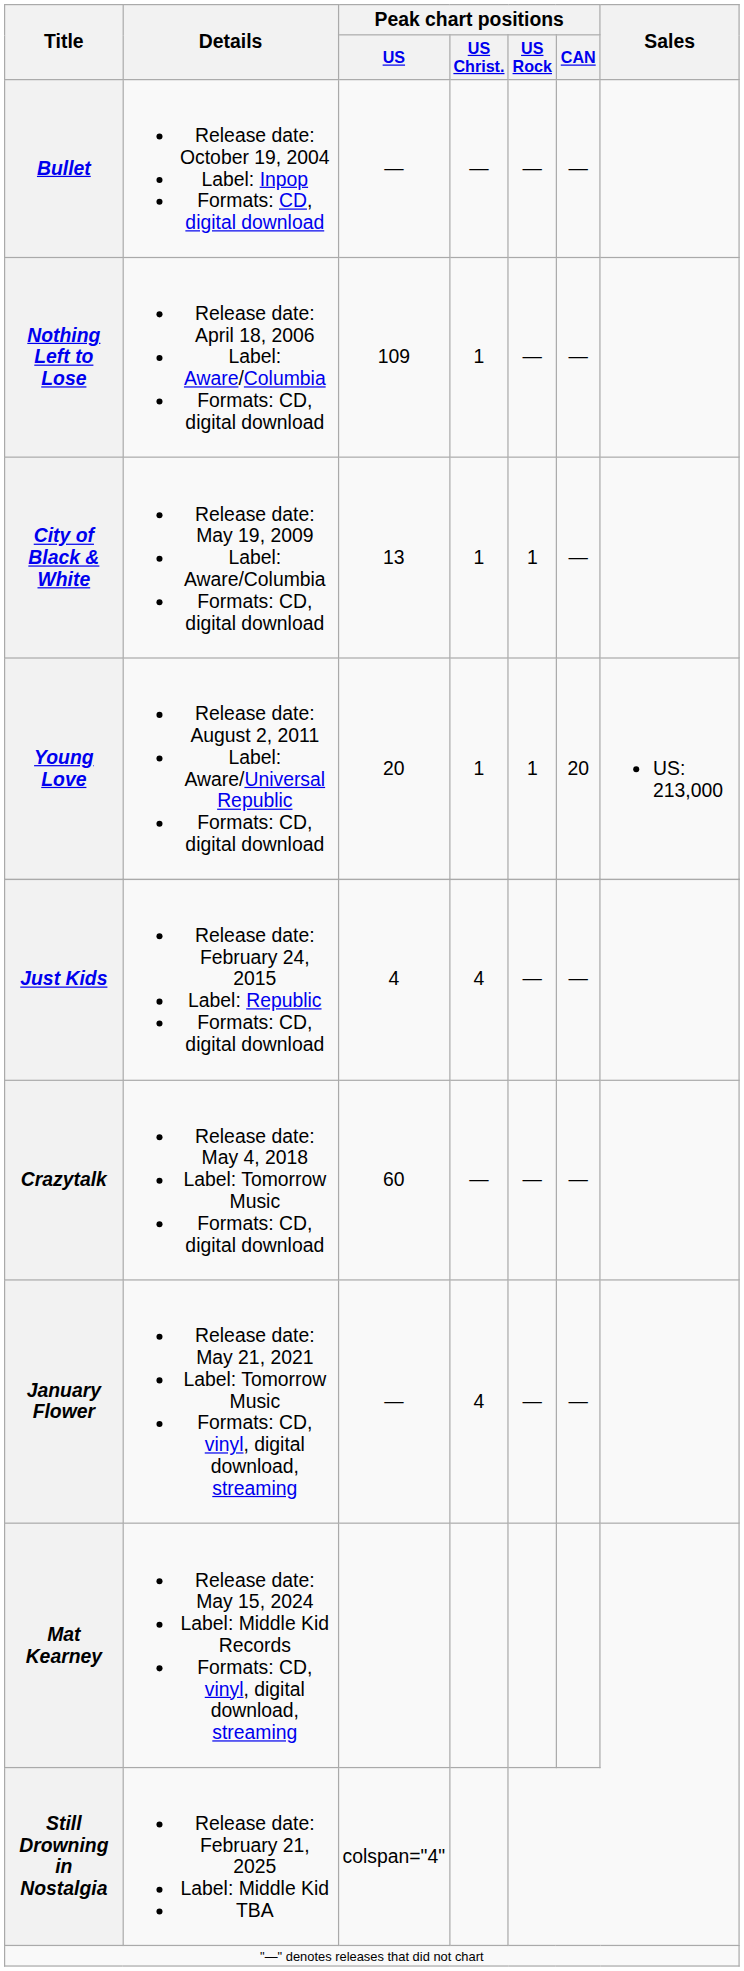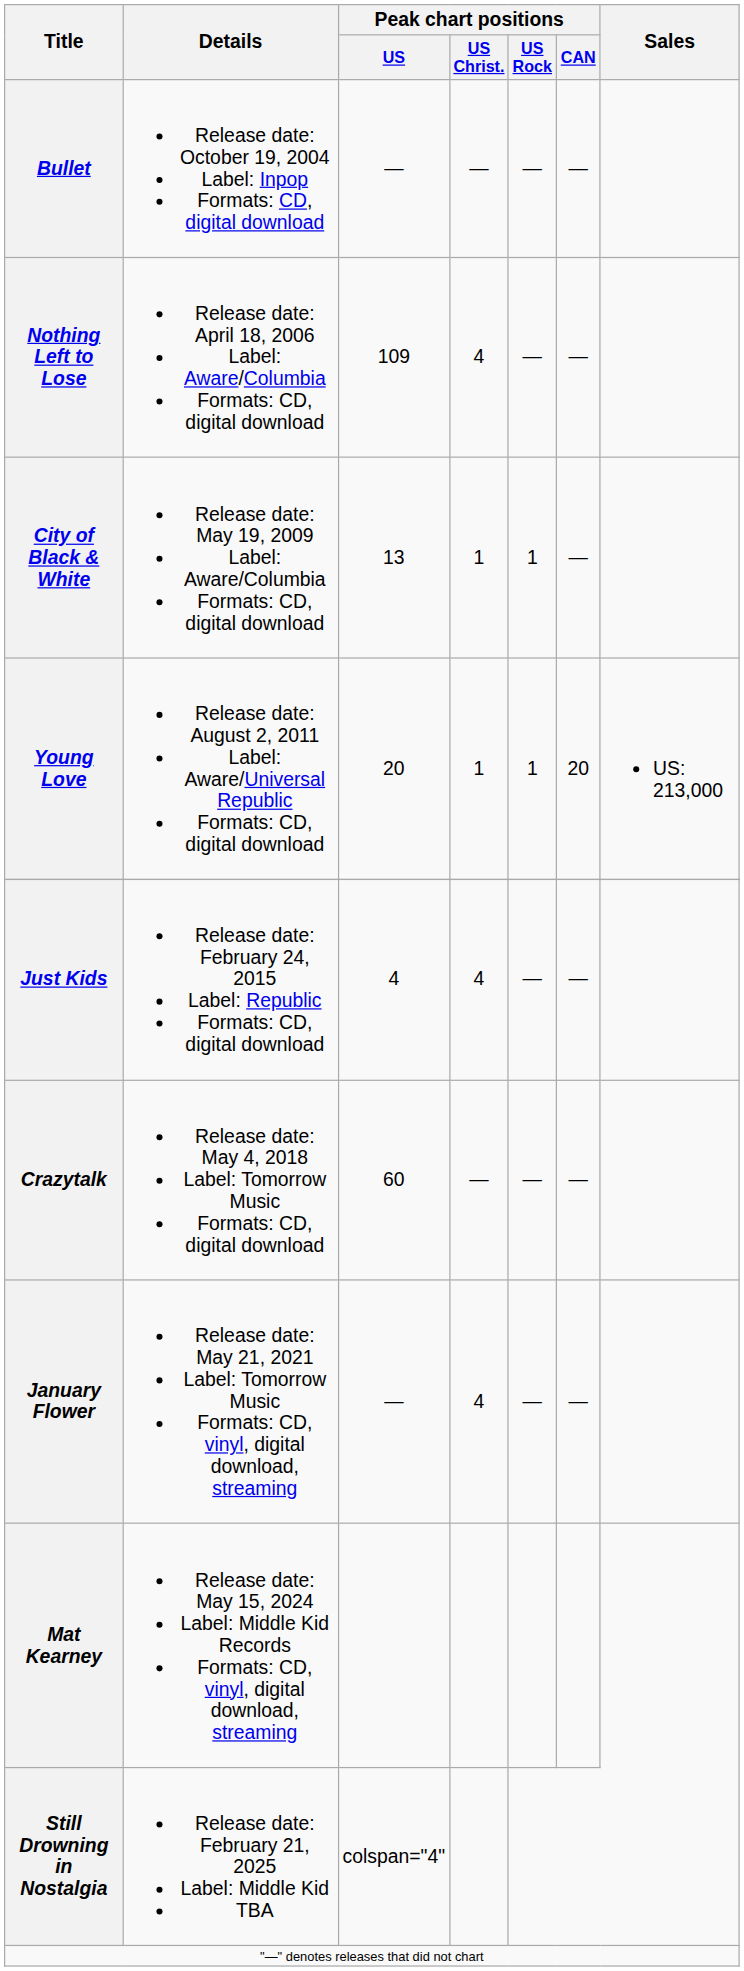Nothing Left to Lose | Peak chart positions / US Christ.: 1 -> 4
